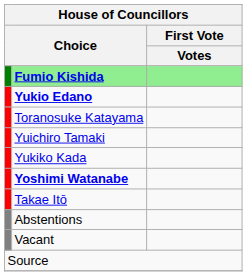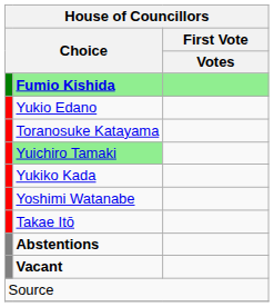Yukio Edano | column 2: bold -> normal
Yuichiro Tamaki | column 2: no background -> lightgreen background
Yoshimi Watanabe | column 2: bold -> normal
Abstentions | column 2: normal -> bold
Vacant | column 2: normal -> bold
